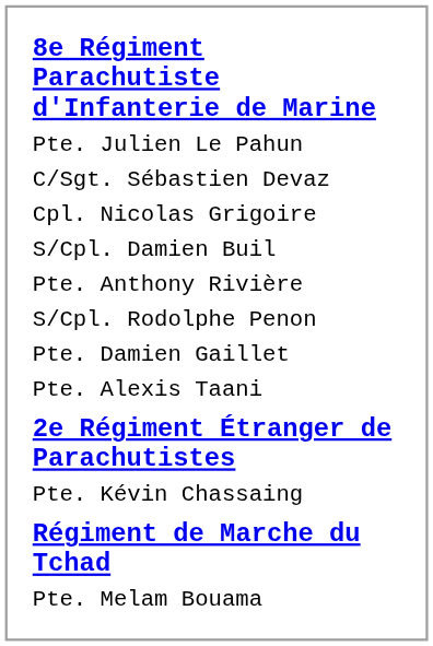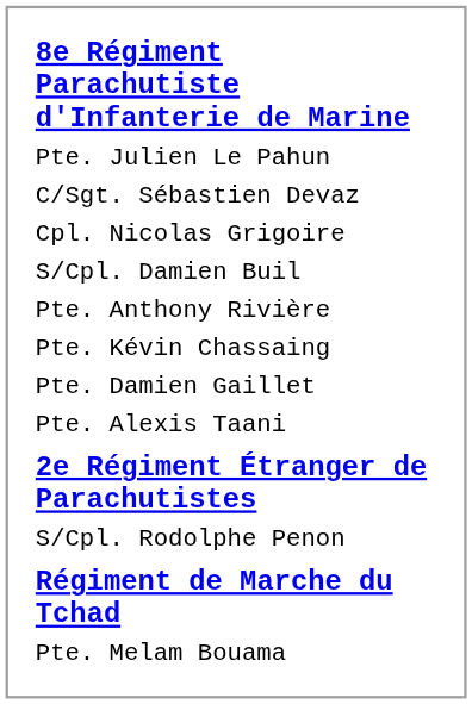row 7 | column 1: S/Cpl. Rodolphe Penon -> Pte. Kévin Chassaing
row 11 | column 1: Pte. Kévin Chassaing -> S/Cpl. Rodolphe Penon
